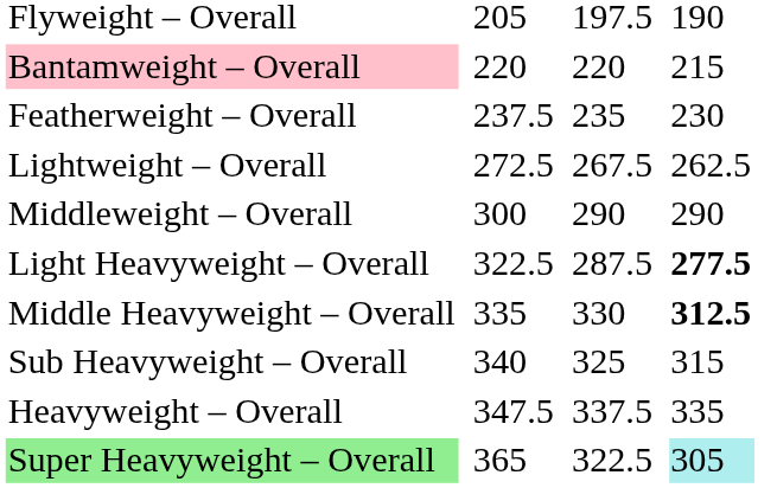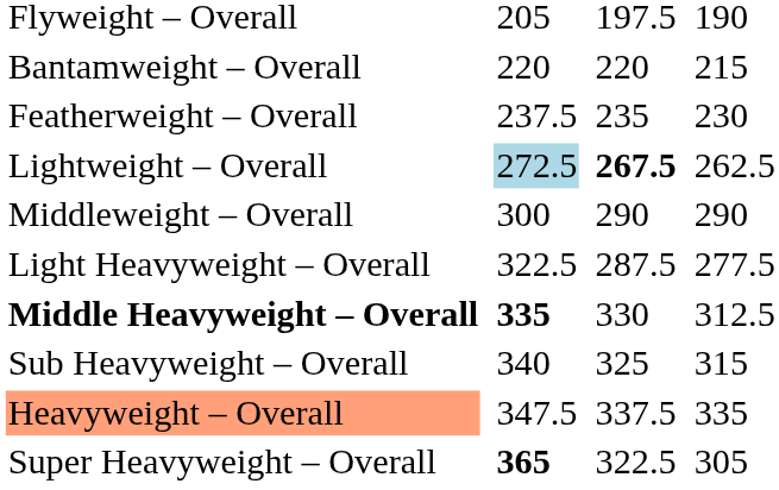row 2 | column 1: pink background -> no background
row 4 | column 2: no background -> lightblue background
row 4 | column 3: normal -> bold
row 6 | column 4: bold -> normal
row 7 | column 1: normal -> bold
row 7 | column 2: normal -> bold
row 7 | column 4: bold -> normal
row 9 | column 1: no background -> lightsalmon background
row 10 | column 1: lightgreen background -> no background
row 10 | column 2: normal -> bold
row 10 | column 4: paleturquoise background -> no background
